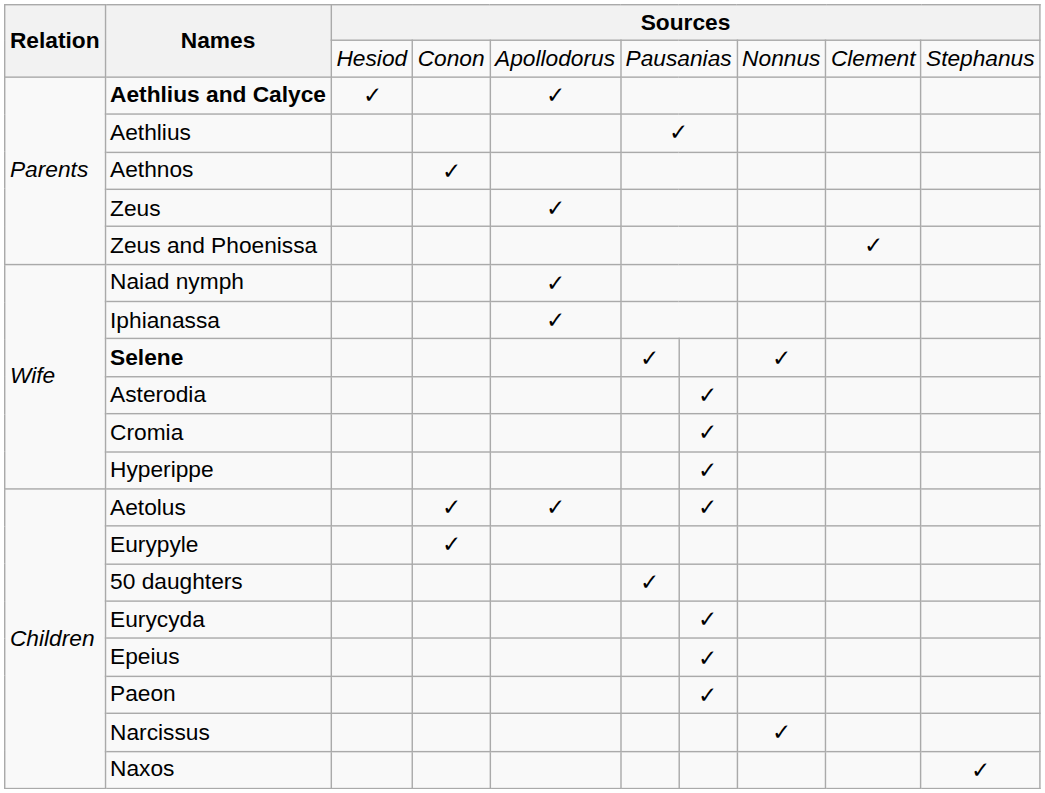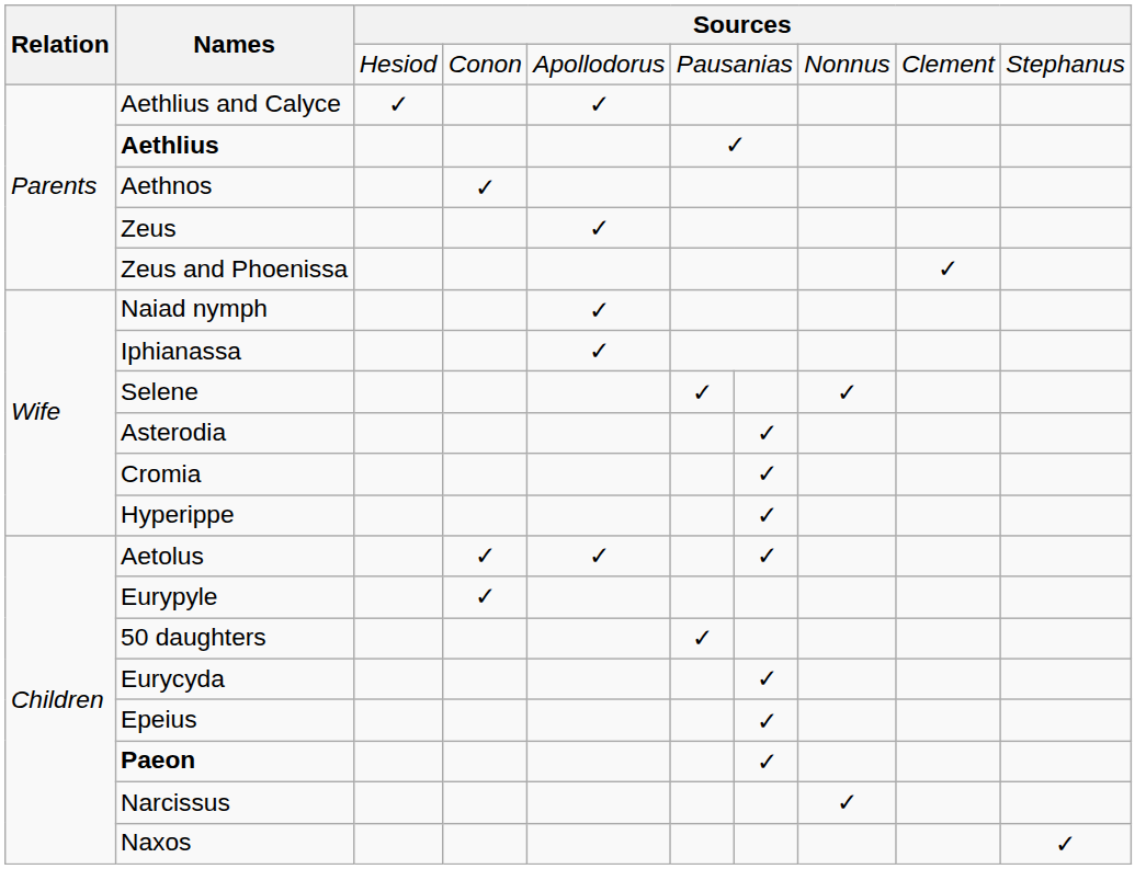Aethlius and Calyce | Names: bold -> normal
Aethlius | Names: normal -> bold
Selene | Names: bold -> normal
Paeon | Names: normal -> bold
